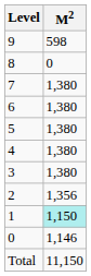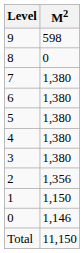1 | M2: paleturquoise background -> no background
